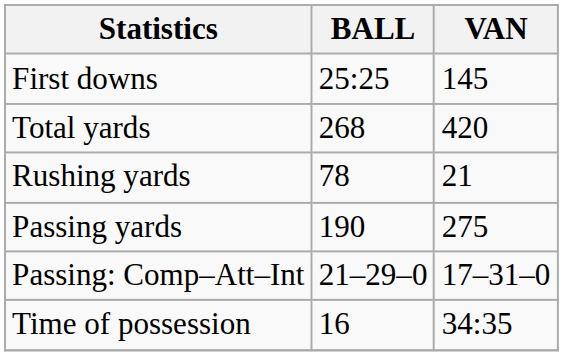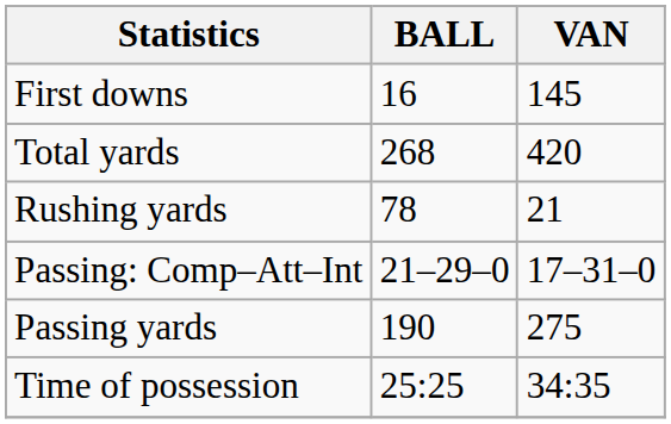First downs | BALL: 25:25 -> 16
rows swapped: Passing yards <-> Passing: Comp–Att–Int
Time of possession | BALL: 16 -> 25:25
